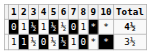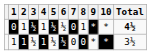row 3 | 4: 0 -> 1
row 3 | 7: 1 -> 0
